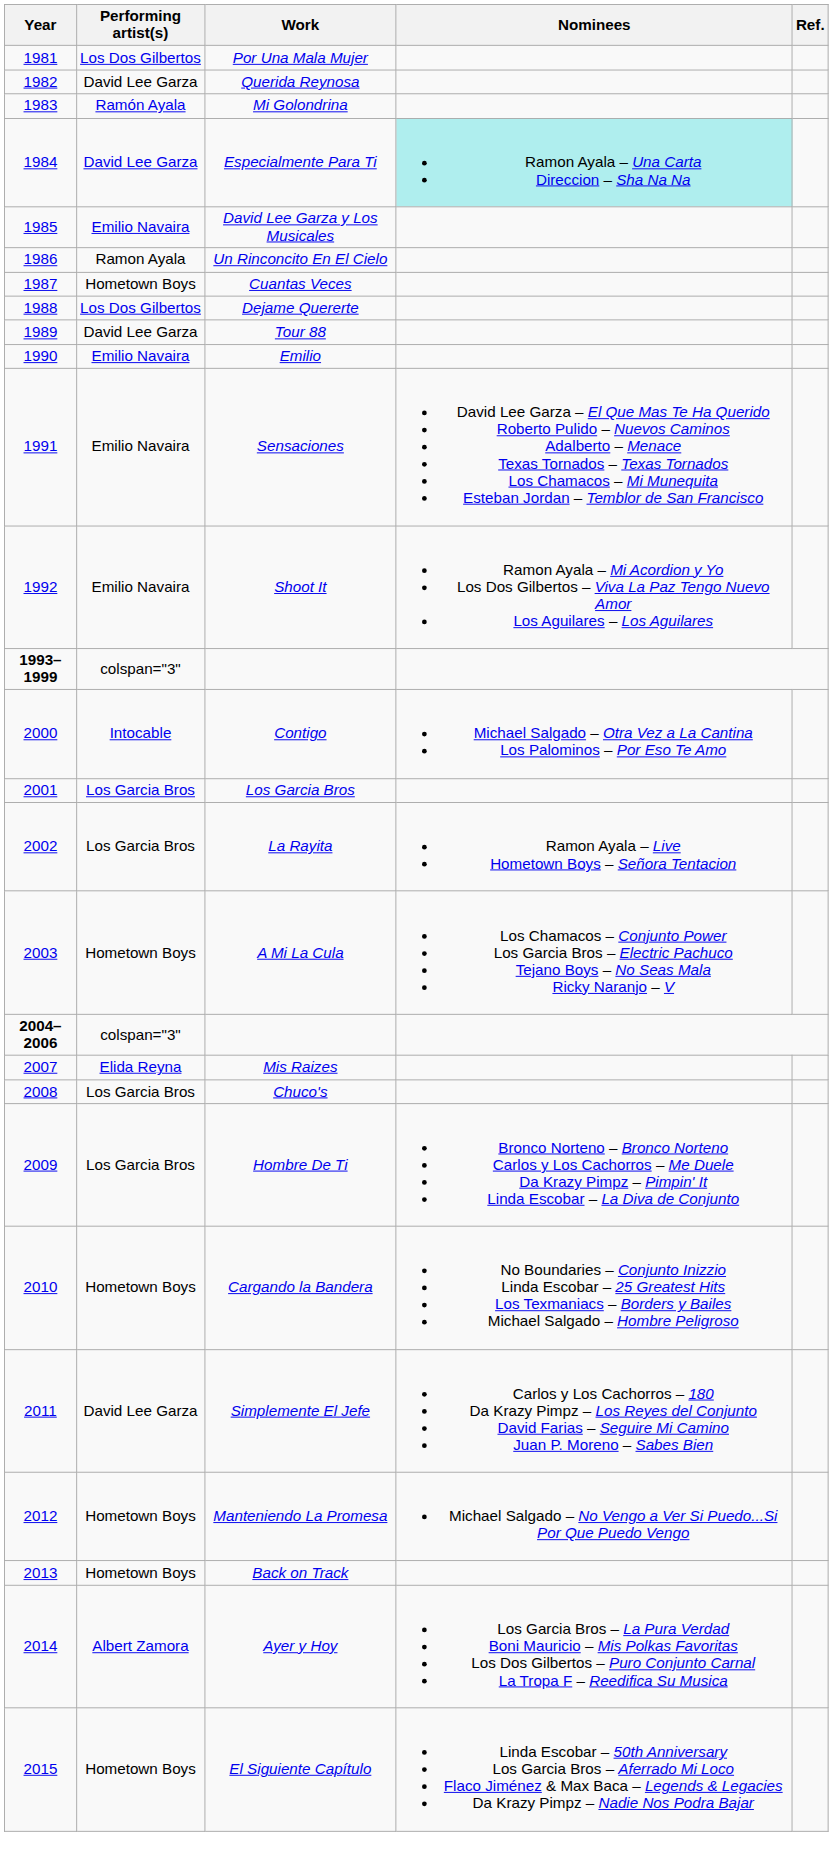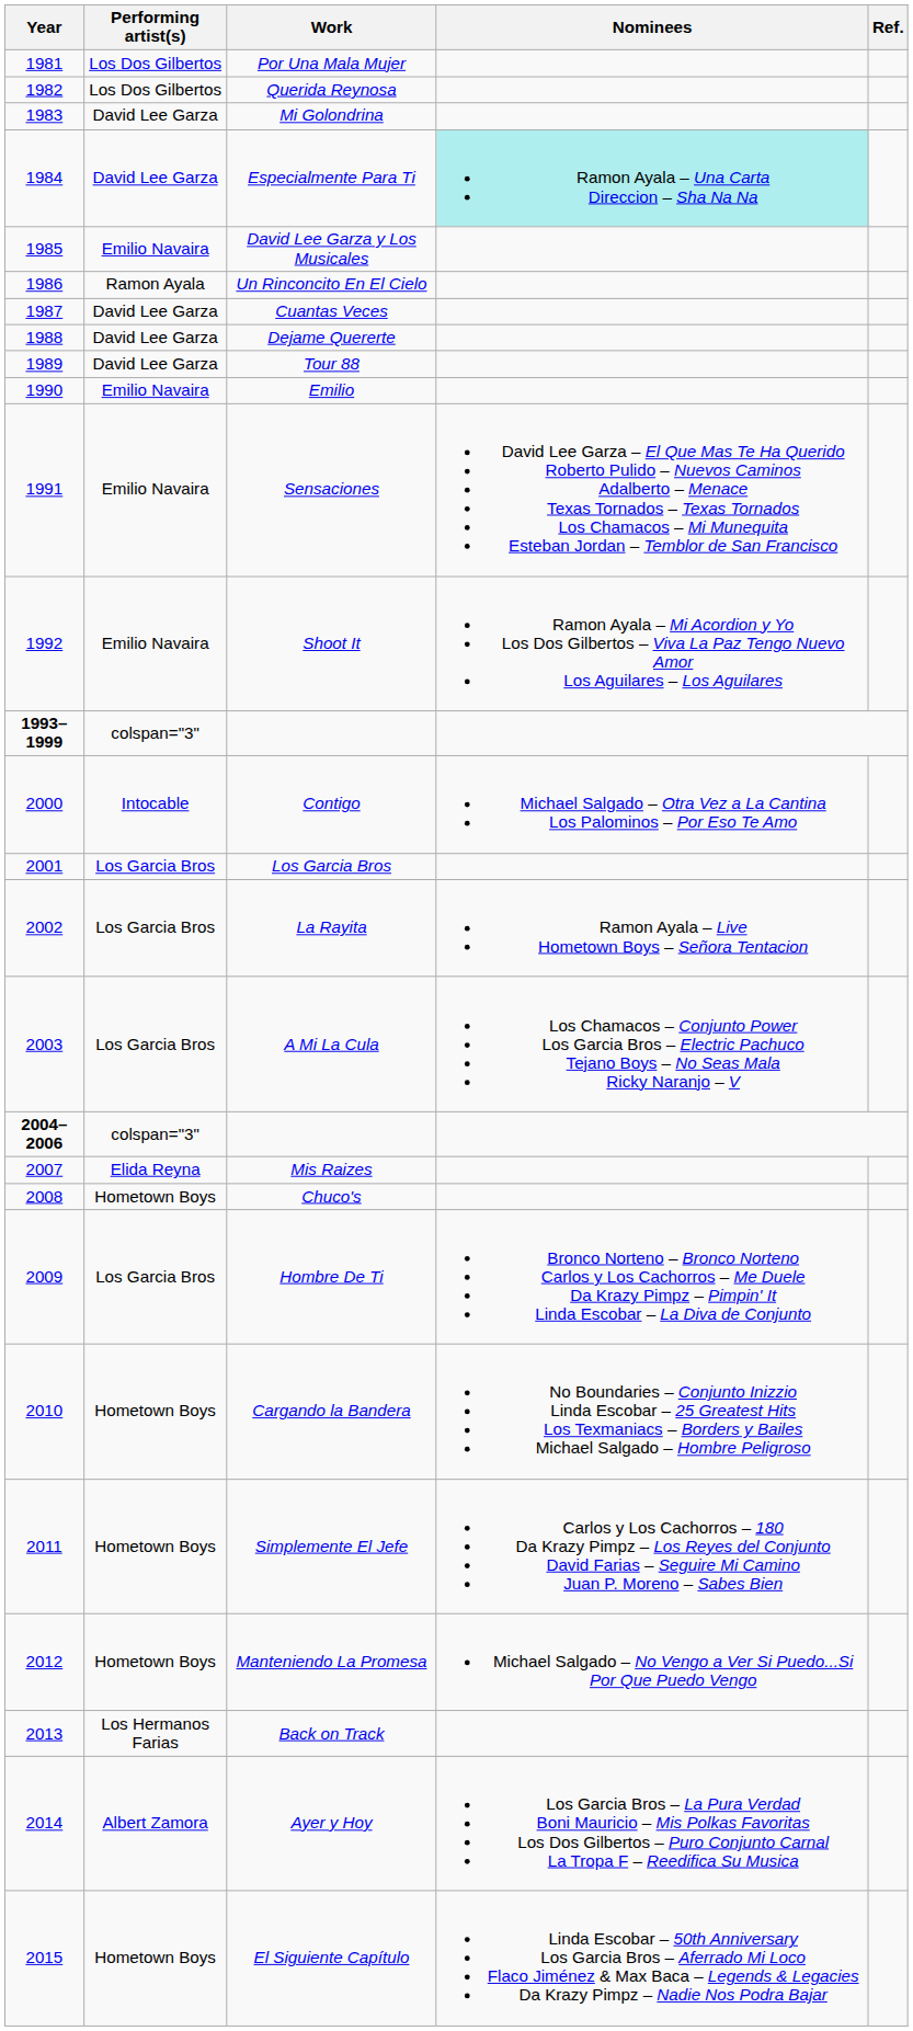Querida Reynosa | Performing artist(s): David Lee Garza -> Los Dos Gilbertos
Mi Golondrina | Performing artist(s): Ramón Ayala -> David Lee Garza
Cuantas Veces | Performing artist(s): Hometown Boys -> David Lee Garza
Dejame Quererte | Performing artist(s): Los Dos Gilbertos -> David Lee Garza
A Mi La Cula | Performing artist(s): Hometown Boys -> Los Garcia Bros
Chuco's | Performing artist(s): Los Garcia Bros -> Hometown Boys
Simplemente El Jefe | Performing artist(s): David Lee Garza -> Hometown Boys
Back on Track | Performing artist(s): Hometown Boys -> Los Hermanos Farias
